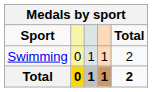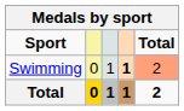Swimming | column 4: normal -> bold
Swimming | Total: no background -> lightsalmon background
